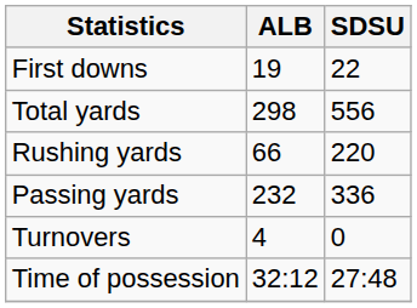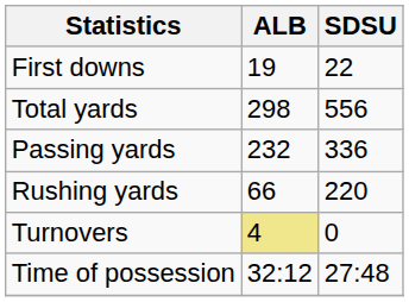rows swapped: Rushing yards <-> Passing yards
Turnovers | ALB: no background -> khaki background
